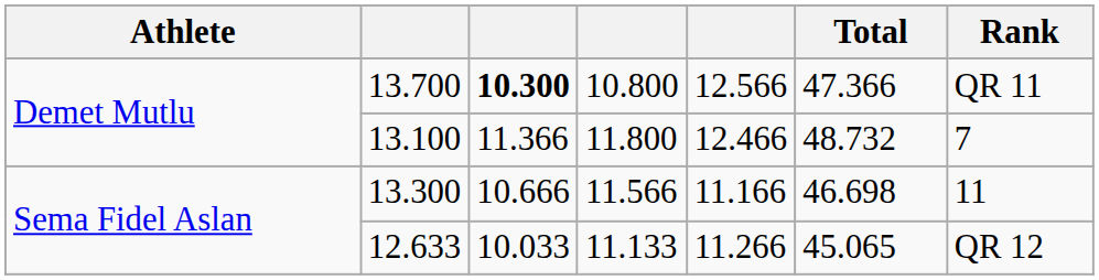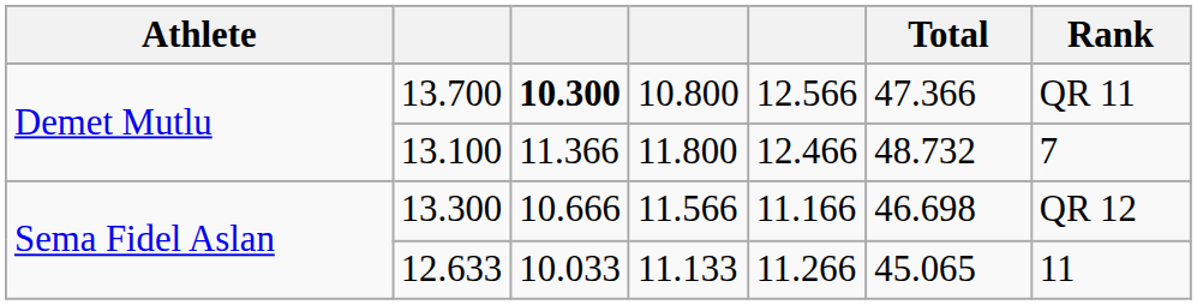13.300 | Rank: 11 -> QR 12
12.633 | Rank: QR 12 -> 11
